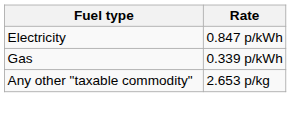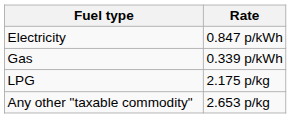+ row: LPG | 2.175 p/kg
